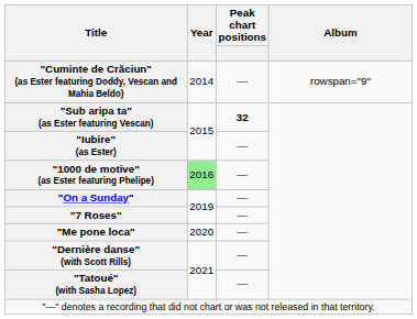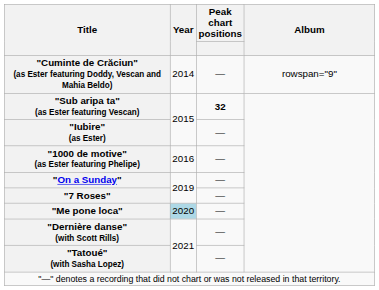"1000 de motive" (as Ester featuring Phelipe) | Year: lightgreen background -> no background
"Me pone loca" | Year: no background -> lightblue background
